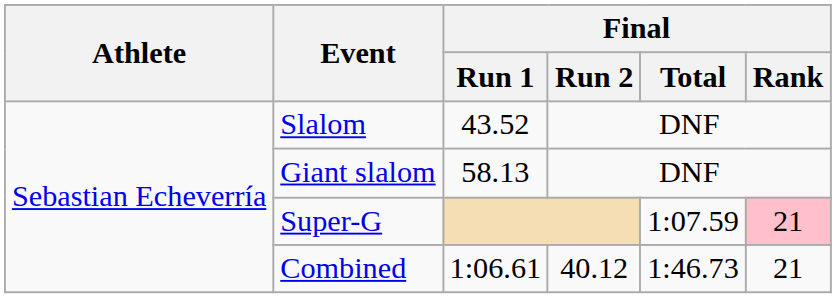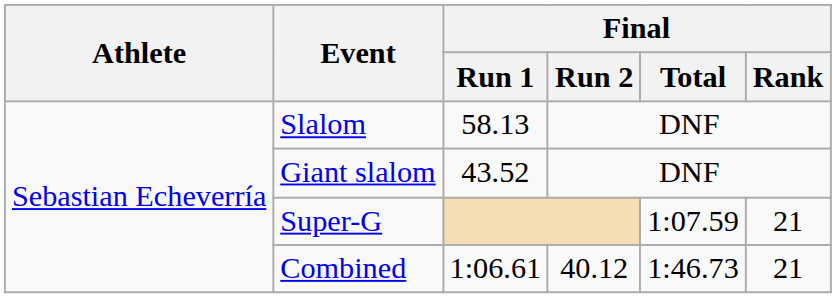Slalom | Final / Run 1: 43.52 -> 58.13
Giant slalom | Final / Run 1: 58.13 -> 43.52
Super-G | Final / Rank: pink background -> no background
